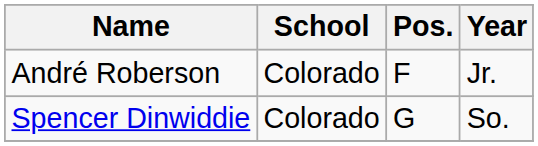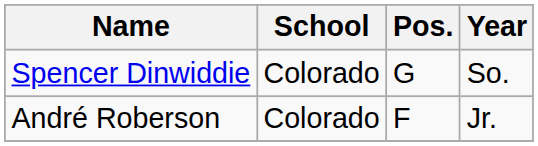rows swapped: Spencer Dinwiddie <-> André Roberson
